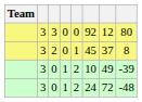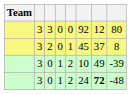row 5 | column 7: normal -> bold
